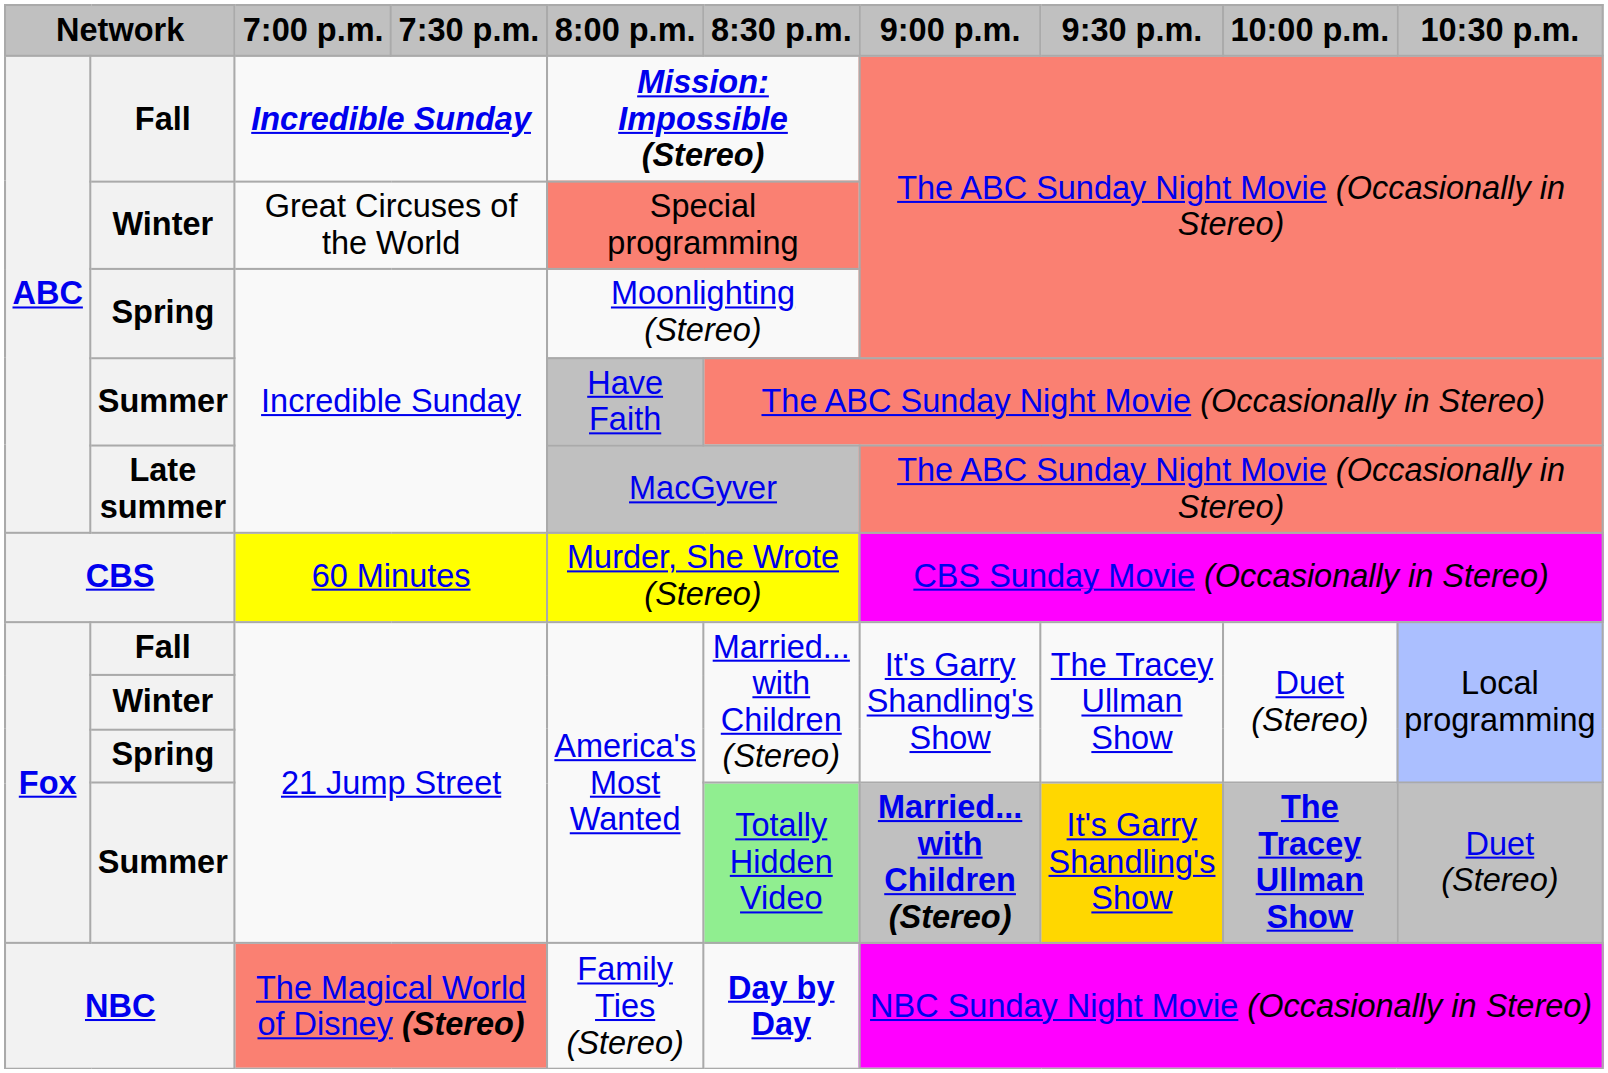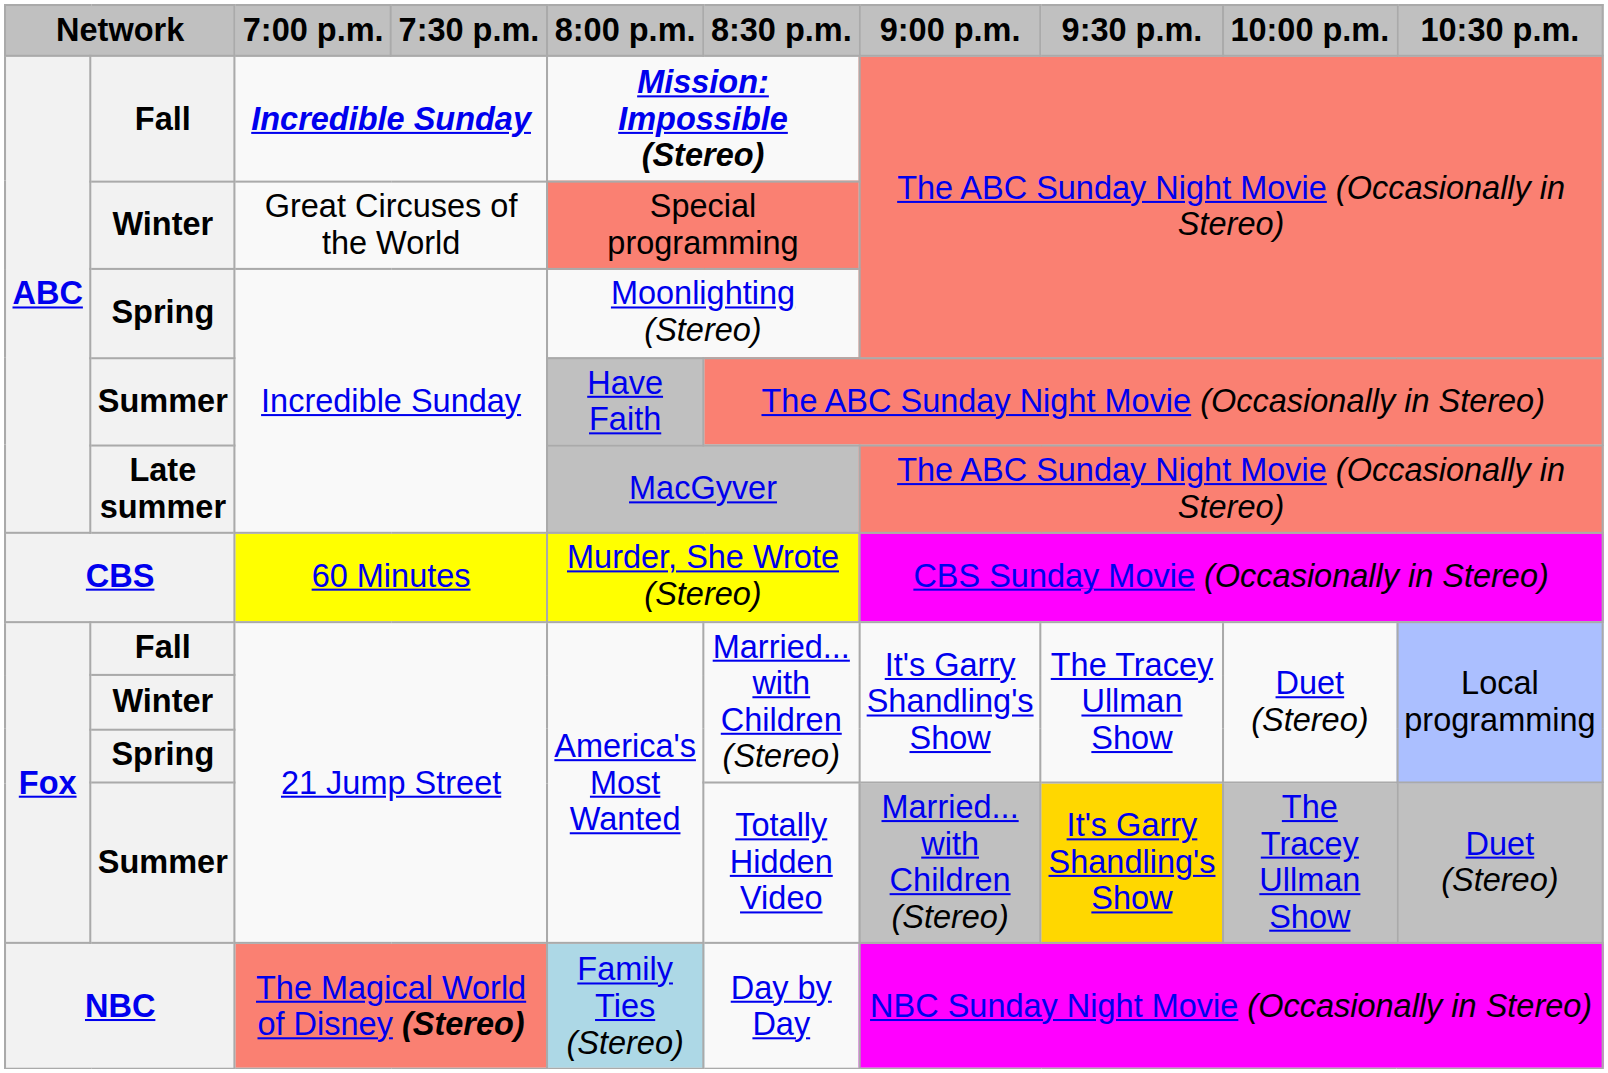Summer / 21 Jump Street | 8:30 p.m.: lightgreen background -> no background
Summer / 21 Jump Street | 9:00 p.m.: bold -> normal
Summer / 21 Jump Street | 10:00 p.m.: bold -> normal
NBC | 8:00 p.m.: no background -> lightblue background
NBC | 8:30 p.m.: bold -> normal
